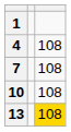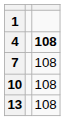4 | column 3: normal -> bold
13 | column 3: gold background -> no background
